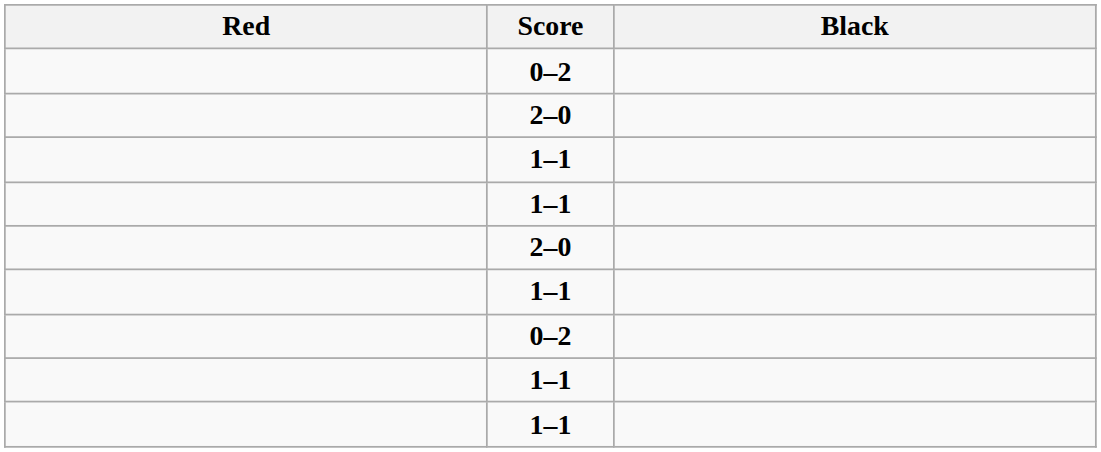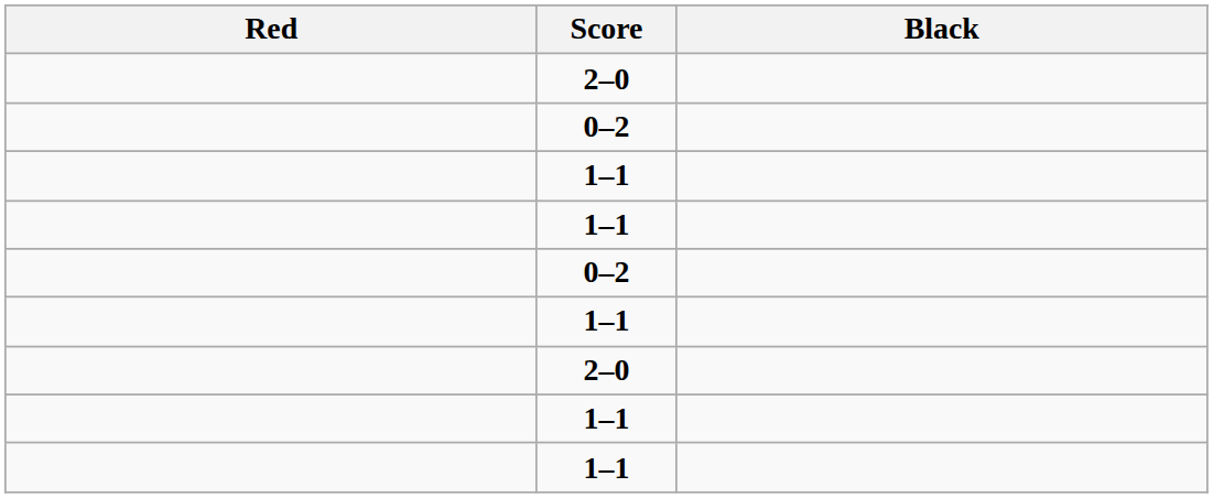row 2 | Score: 0–2 -> 2–0
row 3 | Score: 2–0 -> 0–2
row 6 | Score: 2–0 -> 0–2
row 8 | Score: 0–2 -> 2–0
